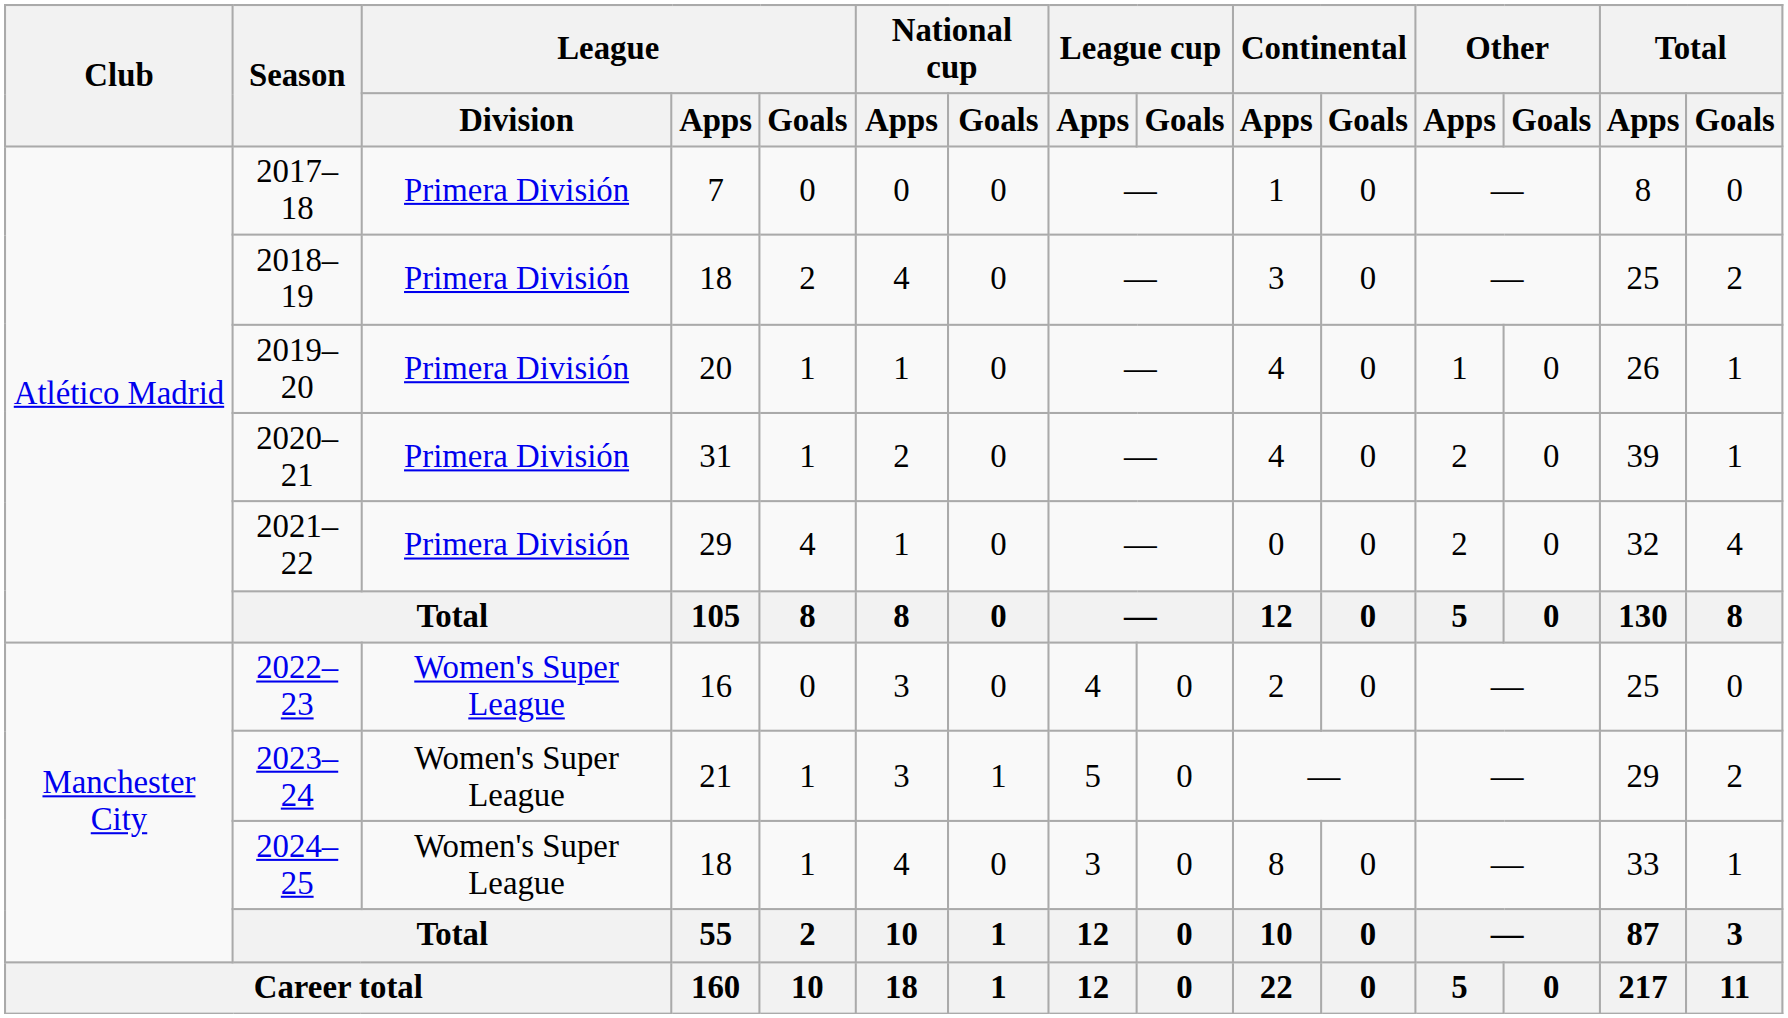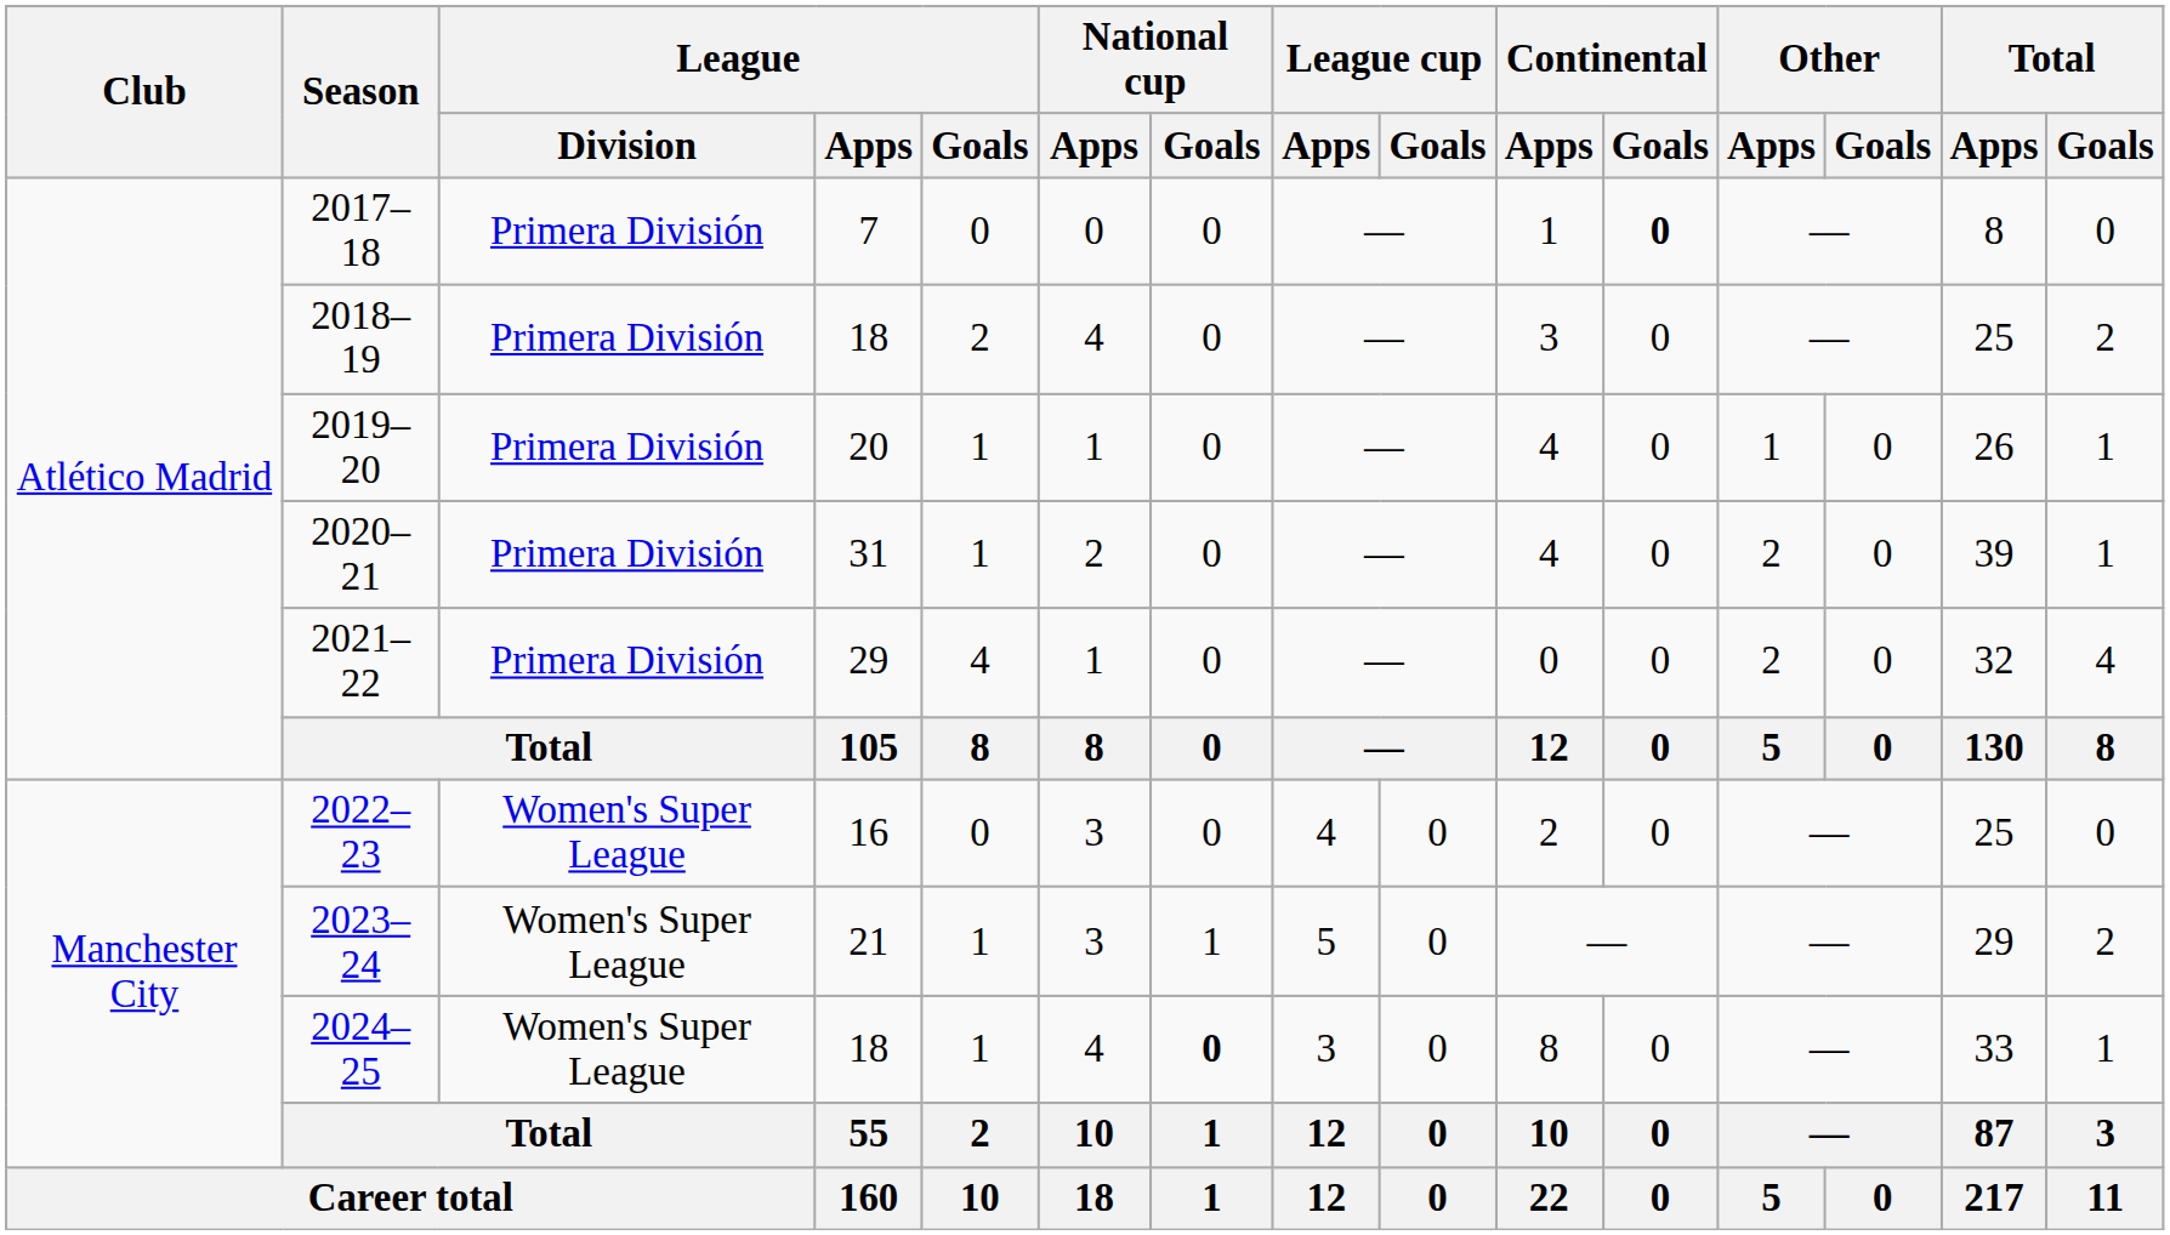2017–18 | Continental / Goals: normal -> bold
2024–25 | National cup / Goals: normal -> bold
